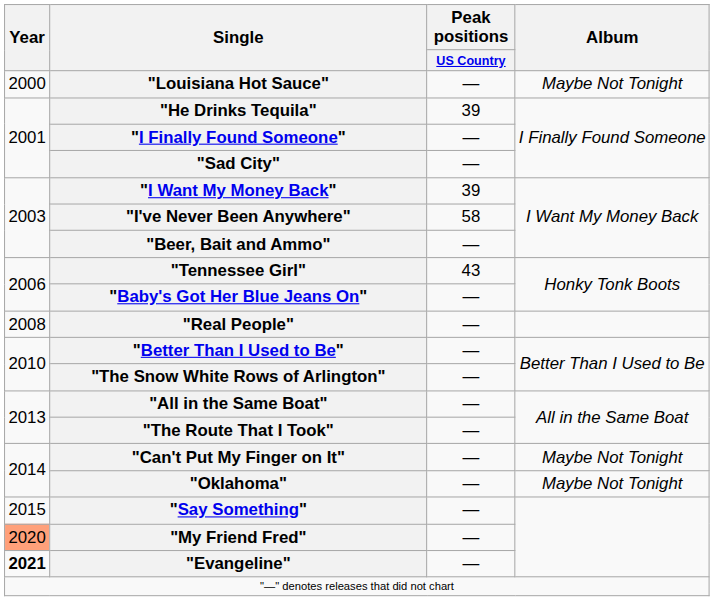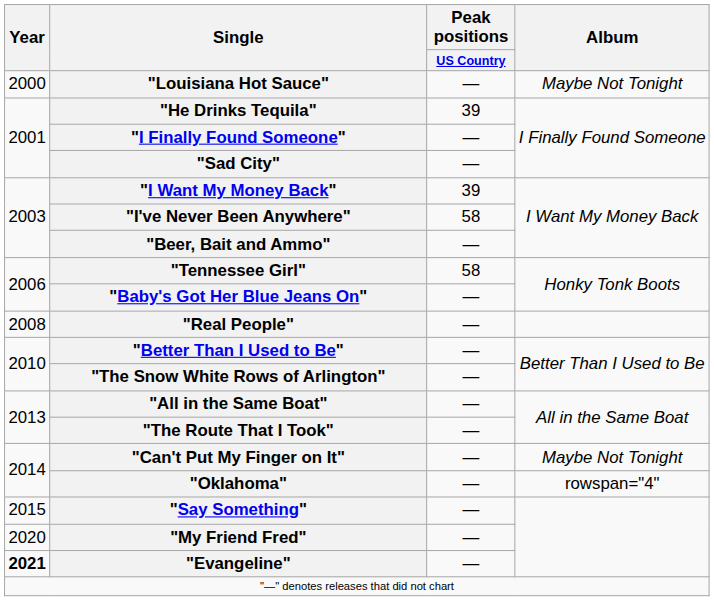"Tennessee Girl" | Peak positions / US Country: 43 -> 58
"Oklahoma" | Album: Maybe Not Tonight -> rowspan="4"
"My Friend Fred" | Year: lightsalmon background -> no background
